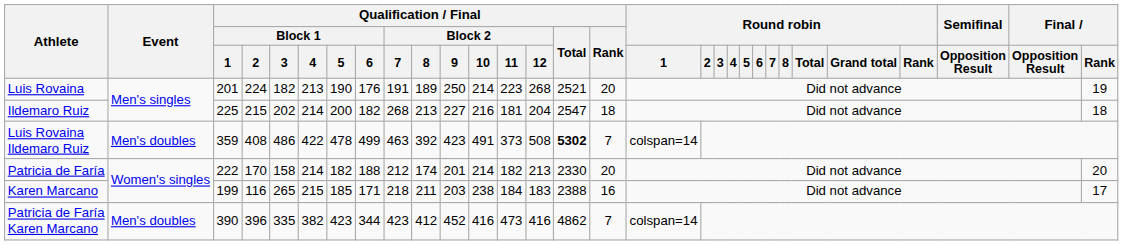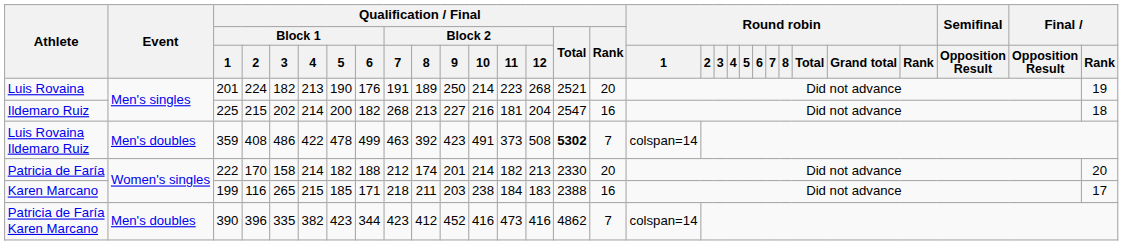Ildemaro Ruiz | Qualification / Final / Rank: 18 -> 16
